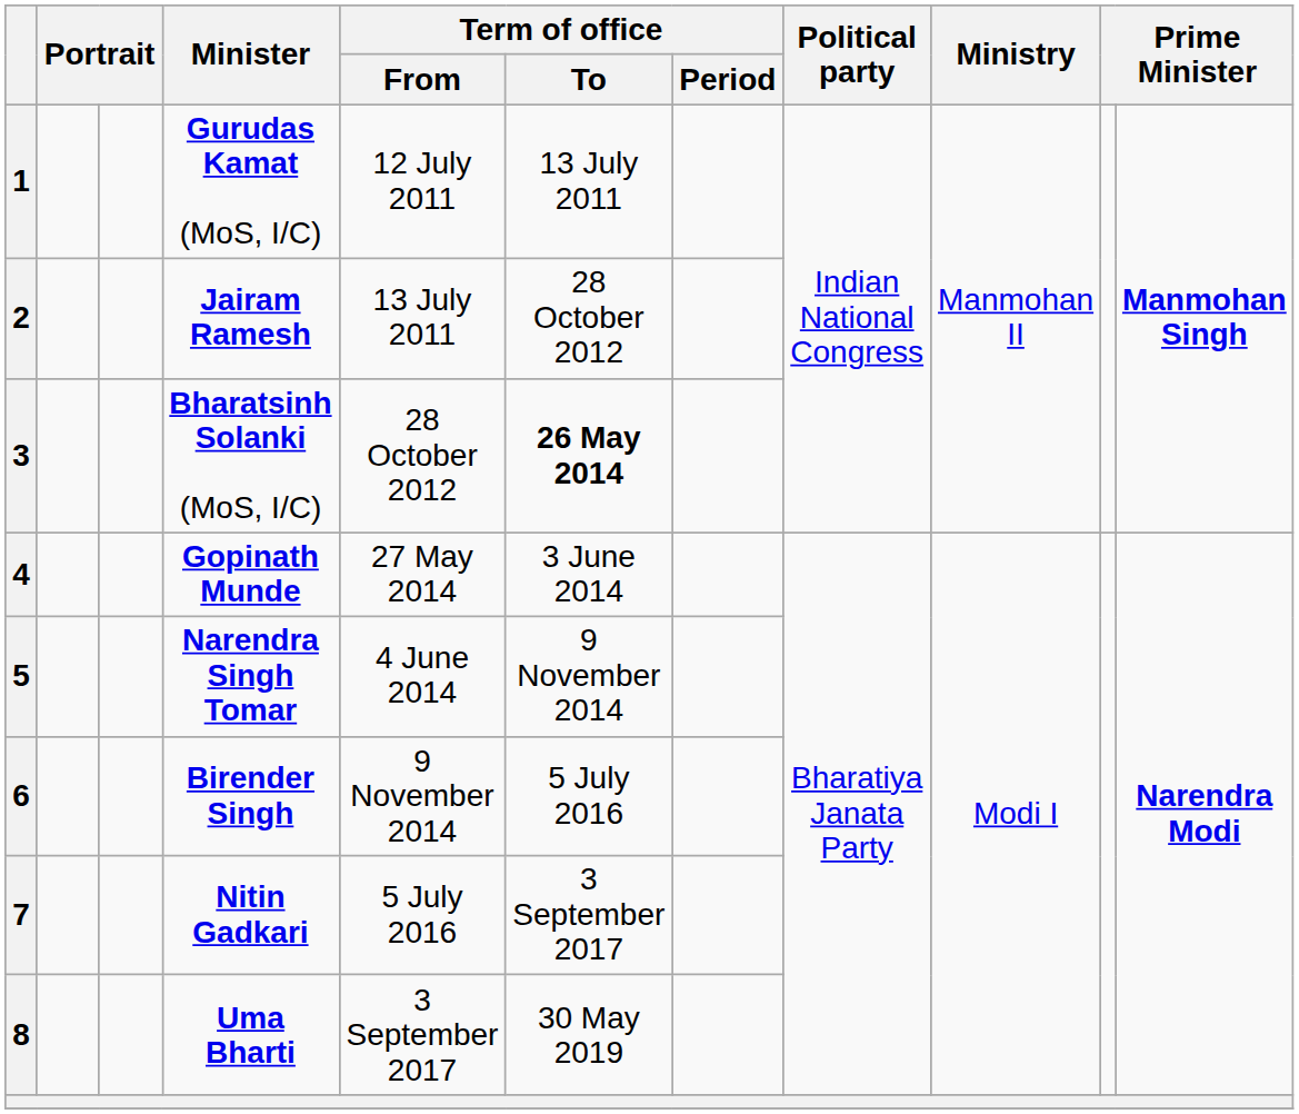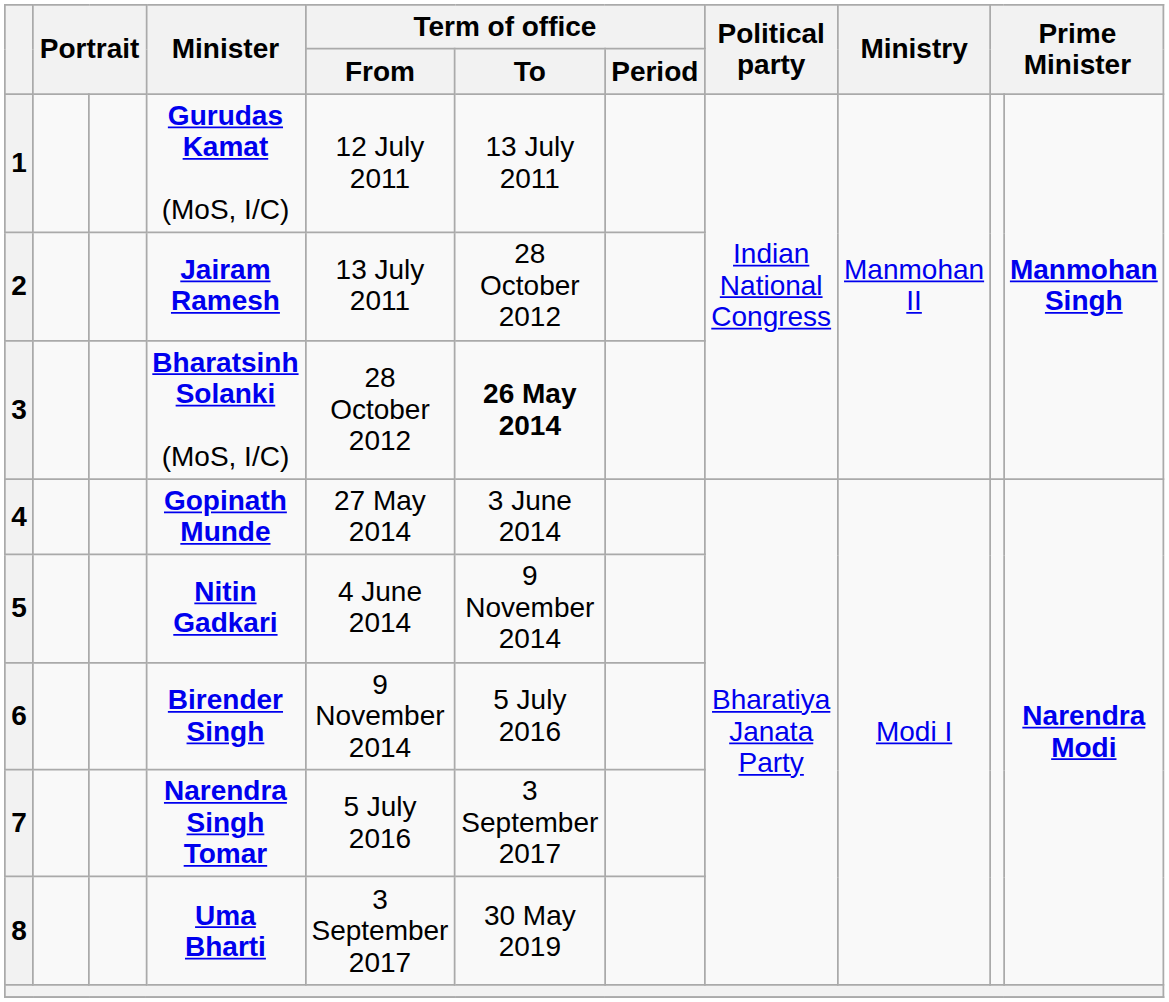5 | Minister: Narendra Singh Tomar -> Nitin Gadkari
7 | Minister: Nitin Gadkari -> Narendra Singh Tomar
